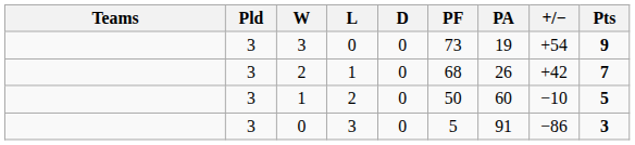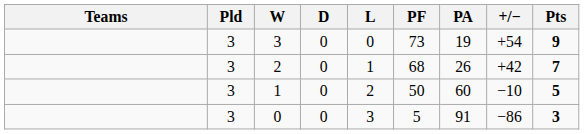columns swapped: D <-> L
